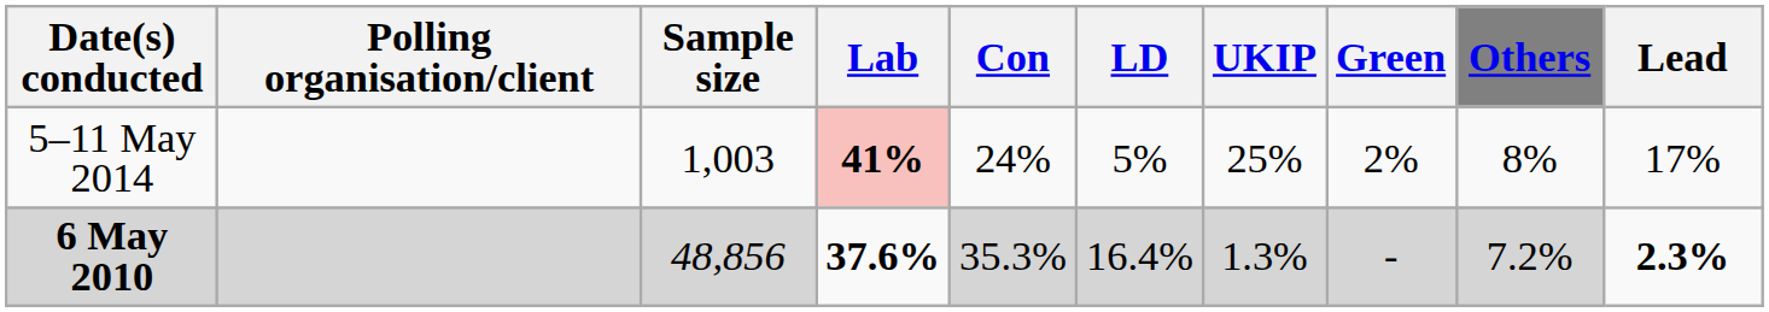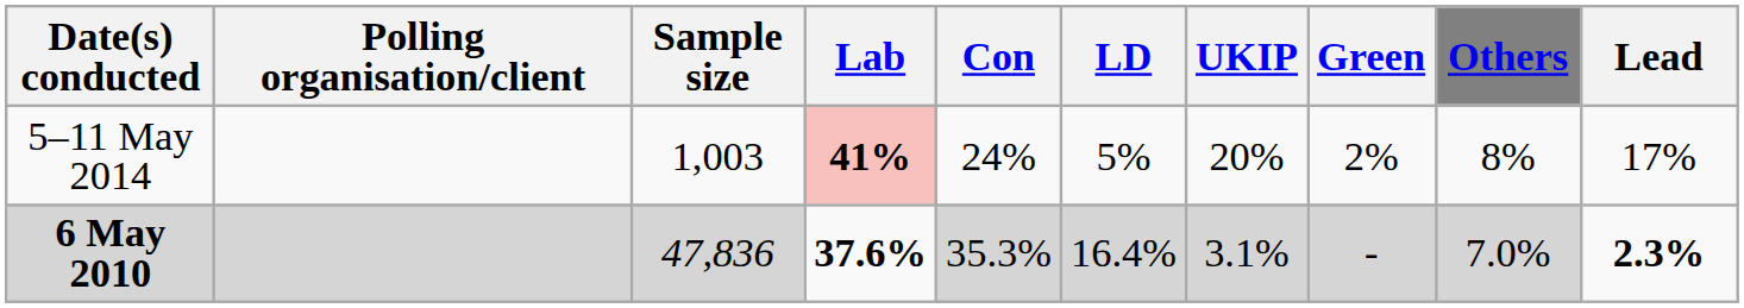5–11 May 2014 | UKIP: 25% -> 20%
6 May 2010 | Sample size: 48,856 -> 47,836
6 May 2010 | UKIP: 1.3% -> 3.1%
6 May 2010 | Others: 7.2% -> 7.0%
